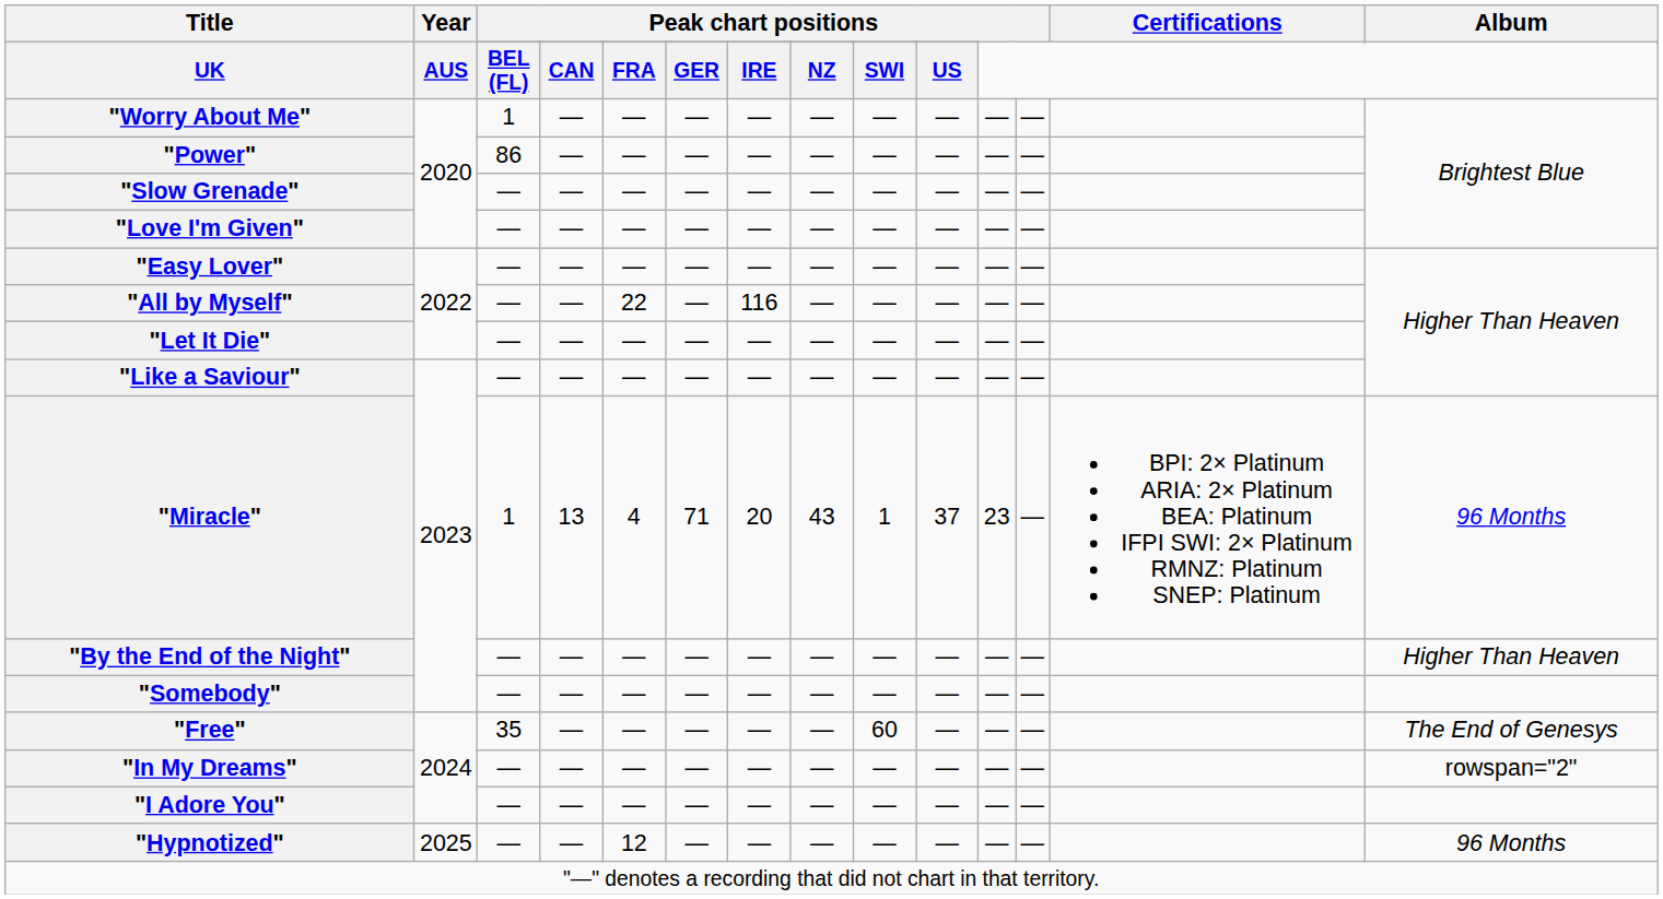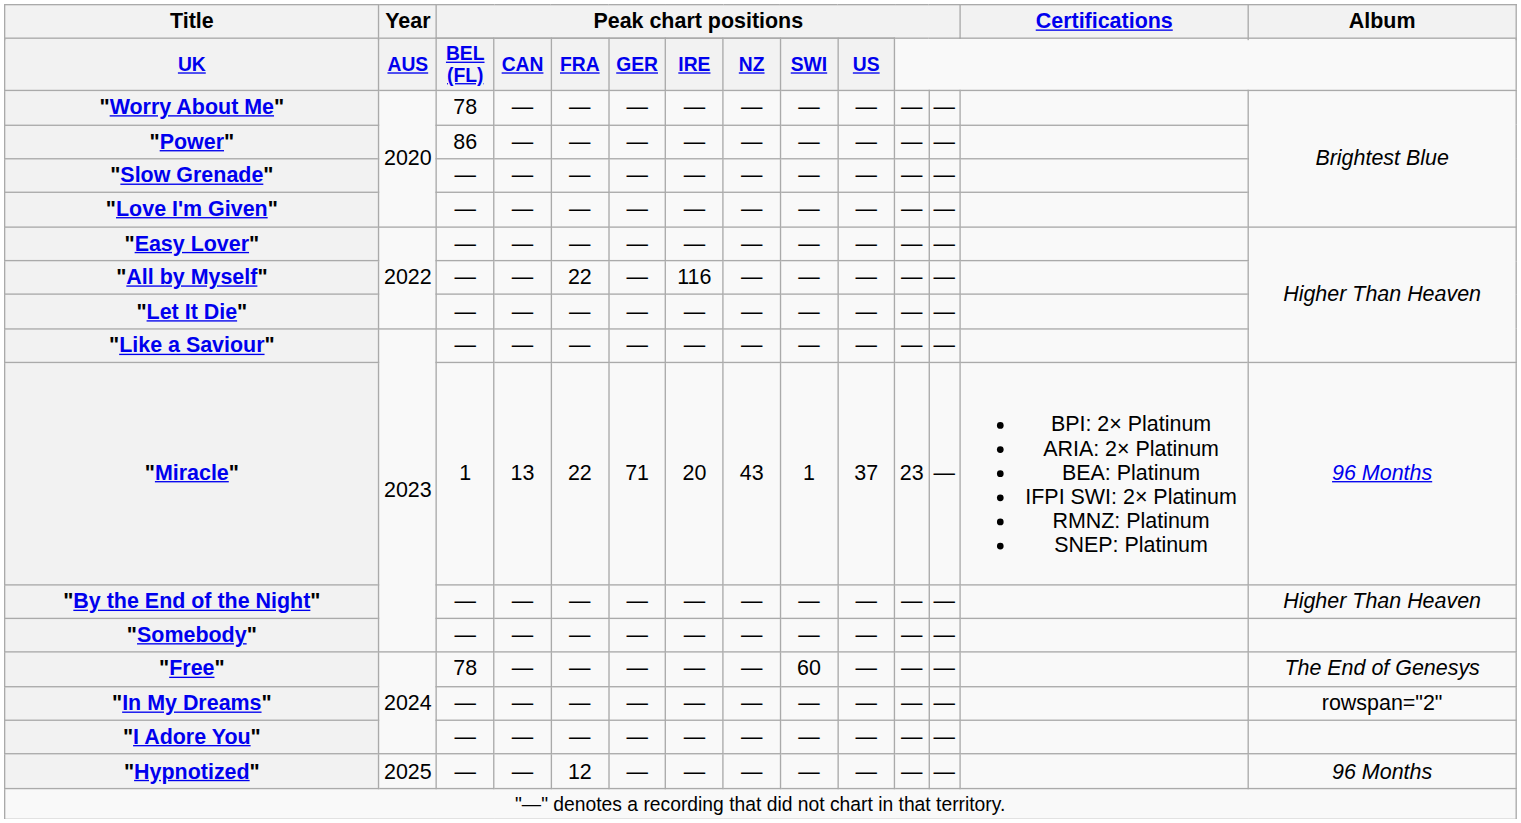"Worry About Me" | column 3: 1 -> 78
"Miracle" | column 5: 4 -> 22
"Free" | column 3: 35 -> 78
